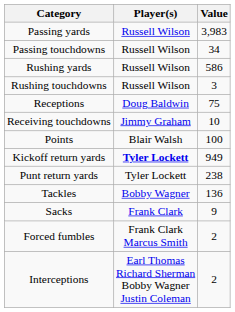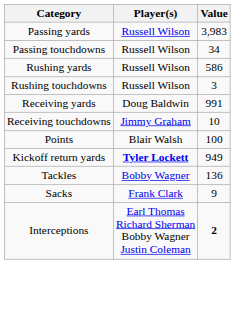- row: Receptions | Doug Baldwin | 75
+ row: Receiving yards | Doug Baldwin | 991
- row: Punt return yards | Tyler Lockett | 238
- row: Forced fumbles | Frank Clark Marcus Smith | 2
Interceptions | Value: normal -> bold
